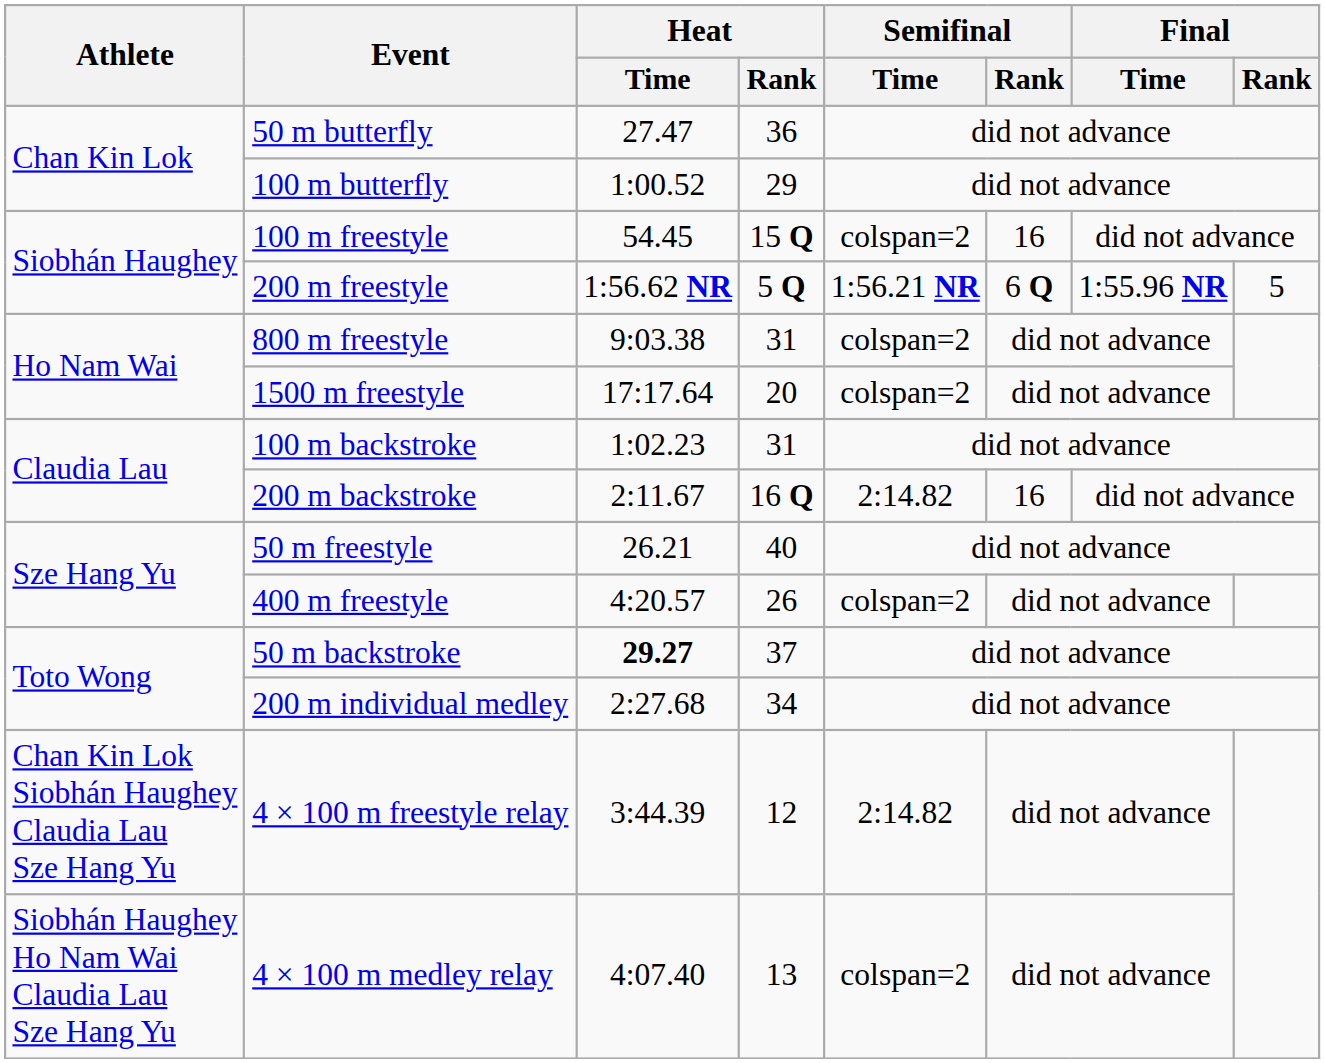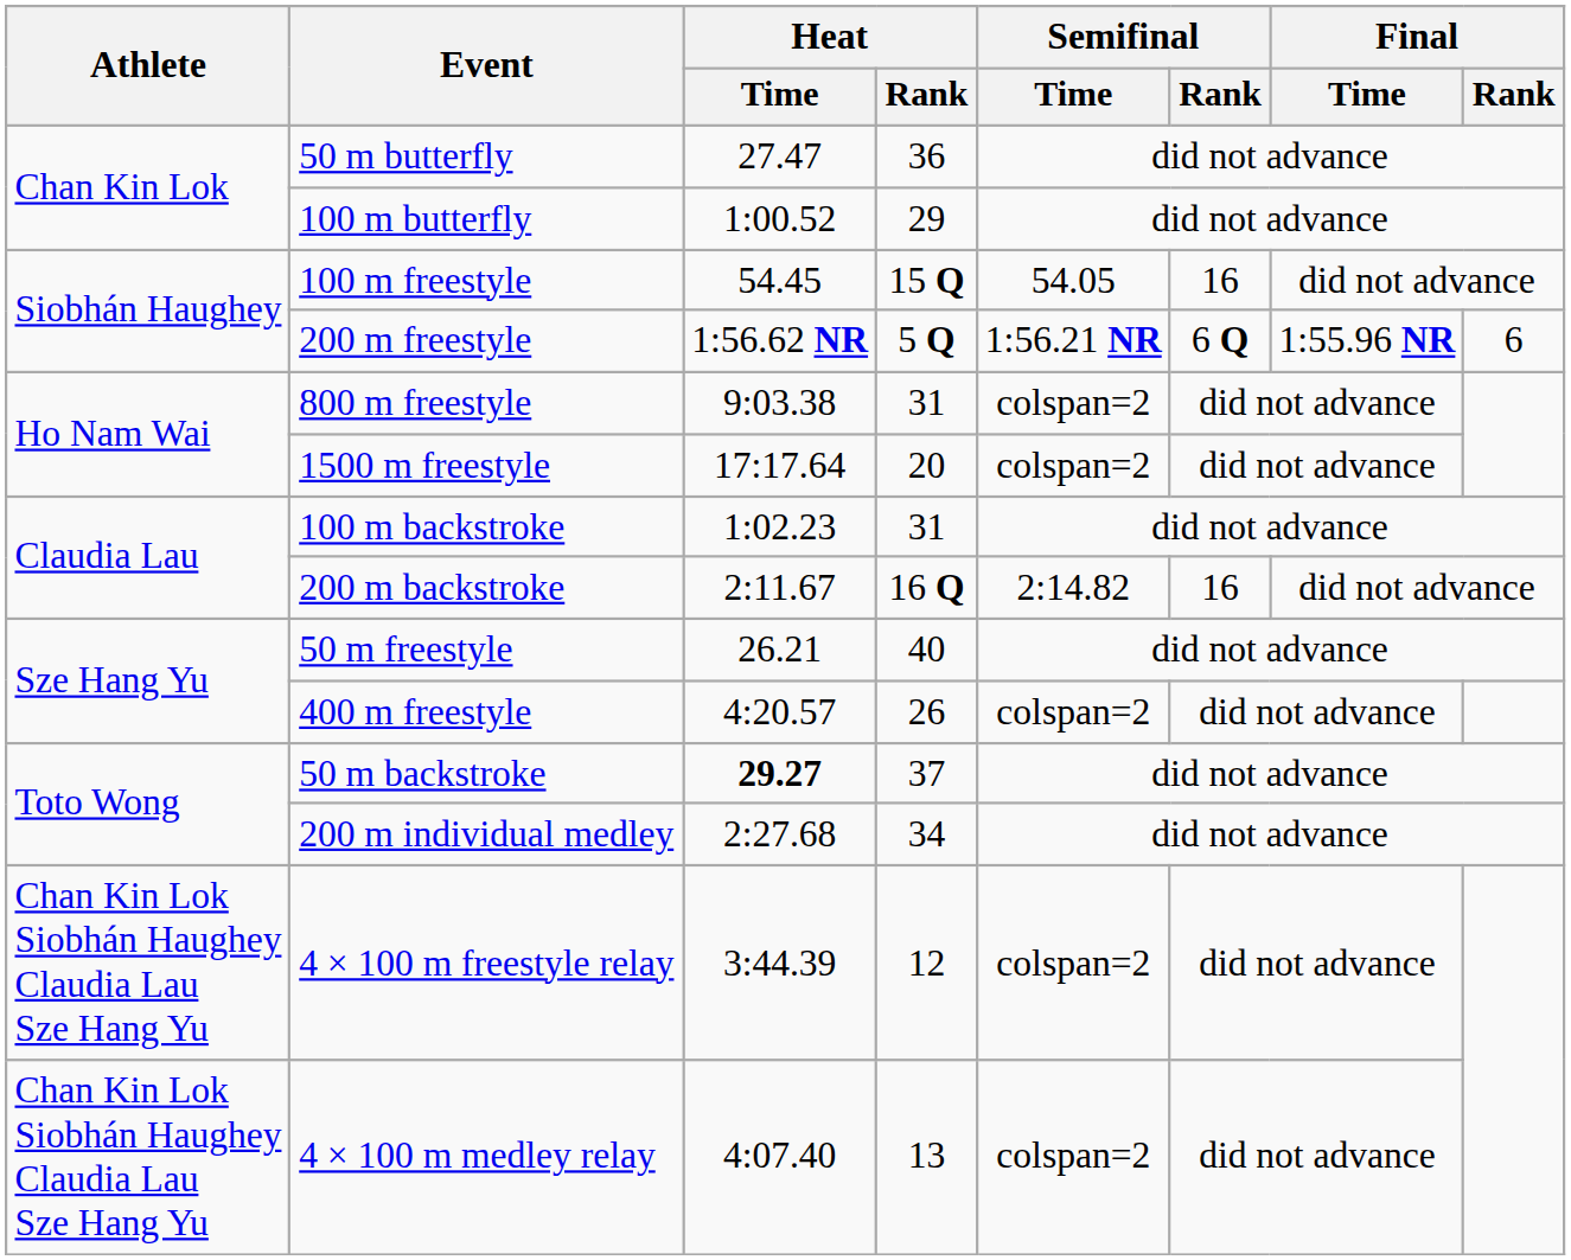100 m freestyle | Semifinal / Time: colspan=2 -> 54.05
200 m freestyle | Final / Rank: 5 -> 6
4 × 100 m freestyle relay | Semifinal / Time: 2:14.82 -> colspan=2
4 × 100 m medley relay | Athlete: Siobhán Haughey Ho Nam Wai Claudia Lau Sze Hang Yu -> Chan Kin Lok Siobhán Haughey Claudia Lau Sze Hang Yu
